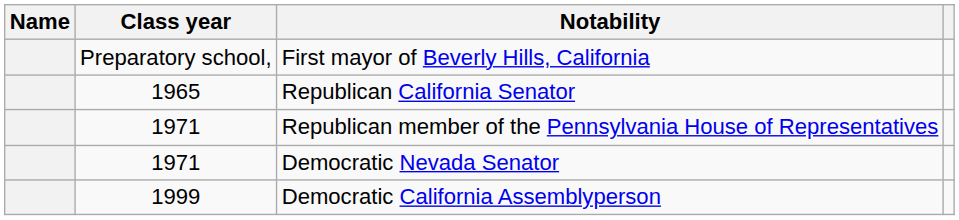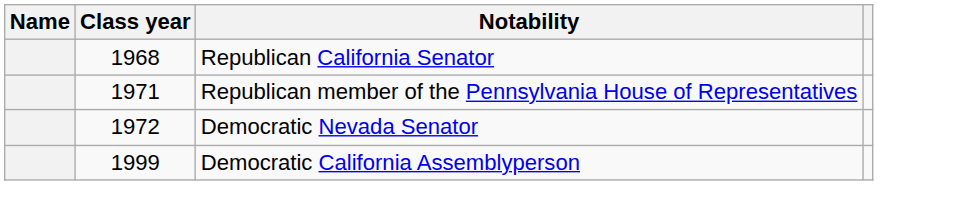- row: Preparatory school, | First mayor of Beverly Hills, California
Republican California Senator | Class year: 1965 -> 1968
Democratic Nevada Senator | Class year: 1971 -> 1972
